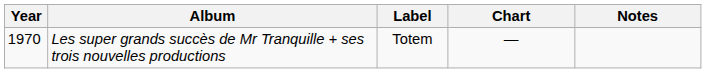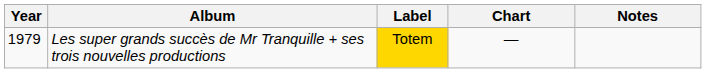row 2 | Year: 1970 -> 1979
row 2 | Label: no background -> gold background
